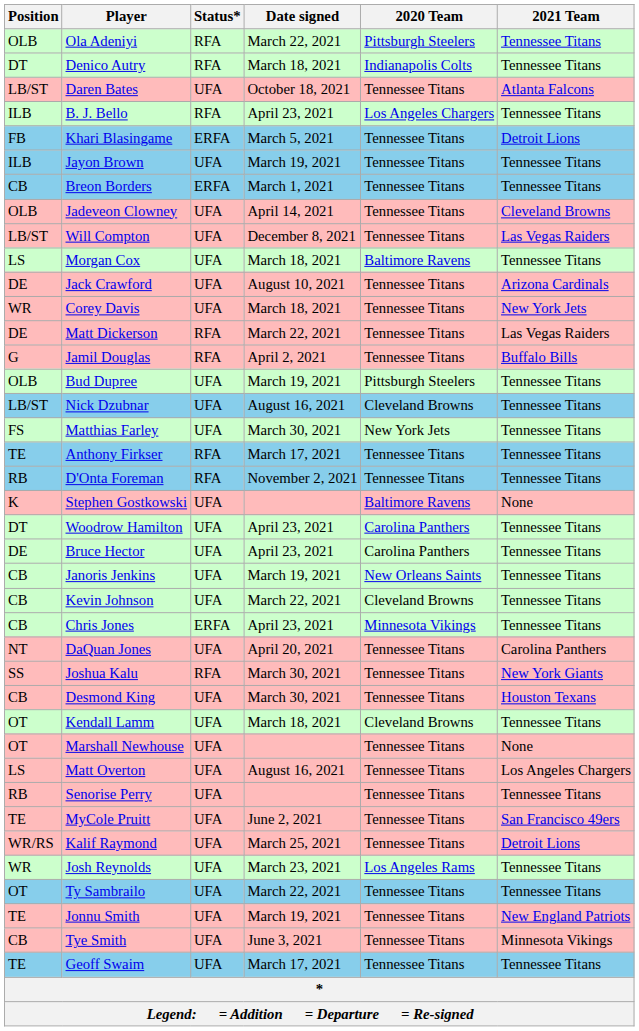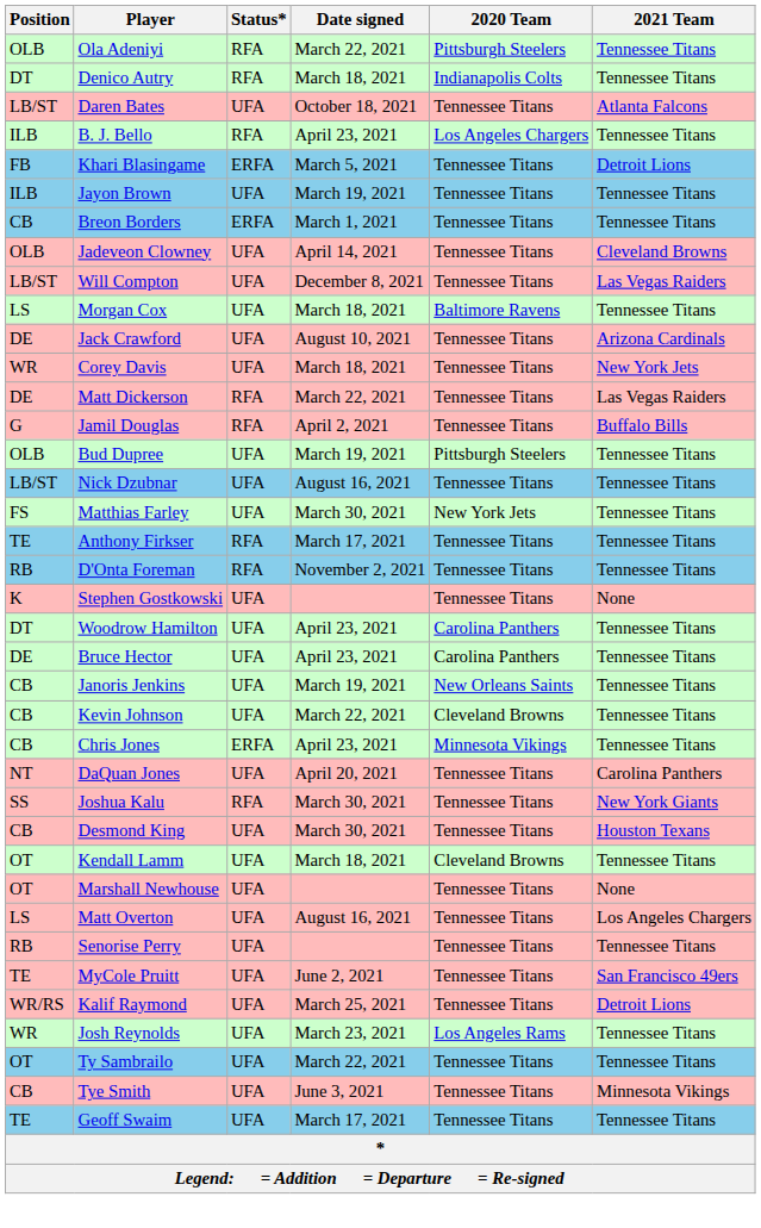Nick Dzubnar | 2020 Team: Cleveland Browns -> Tennessee Titans
Stephen Gostkowski | 2020 Team: Baltimore Ravens -> Tennessee Titans
- row: TE | Jonnu Smith | UFA | March 19, 2021 | Tennessee Titans | New England Patriots
